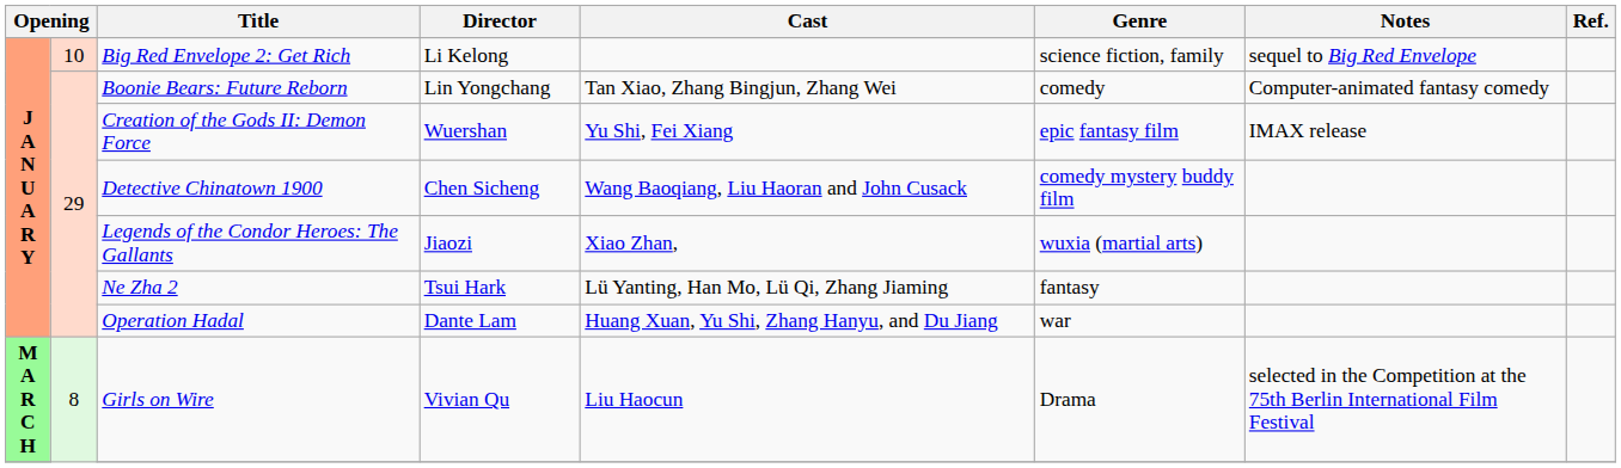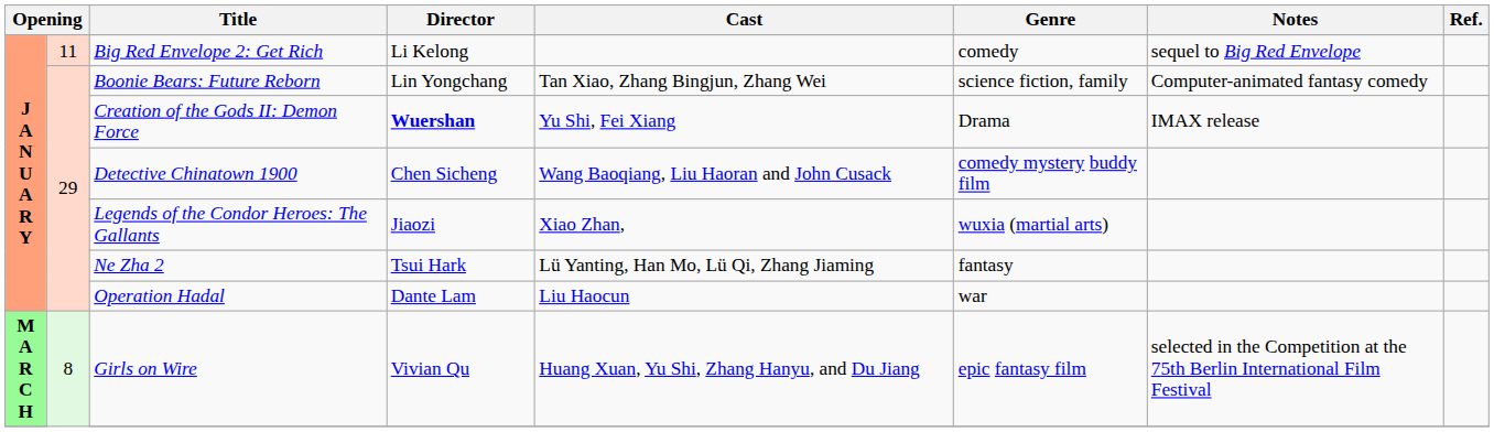Big Red Envelope 2: Get Rich | column 2: 10 -> 11
Big Red Envelope 2: Get Rich | Genre: science fiction, family -> comedy
Boonie Bears: Future Reborn | Genre: comedy -> science fiction, family
Creation of the Gods II: Demon Force | Director: normal -> bold
Creation of the Gods II: Demon Force | Genre: epic fantasy film -> Drama
Operation Hadal | Cast: Huang Xuan, Yu Shi, Zhang Hanyu, and Du Jiang -> Liu Haocun
Girls on Wire | Cast: Liu Haocun -> Huang Xuan, Yu Shi, Zhang Hanyu, and Du Jiang
Girls on Wire | Genre: Drama -> epic fantasy film
